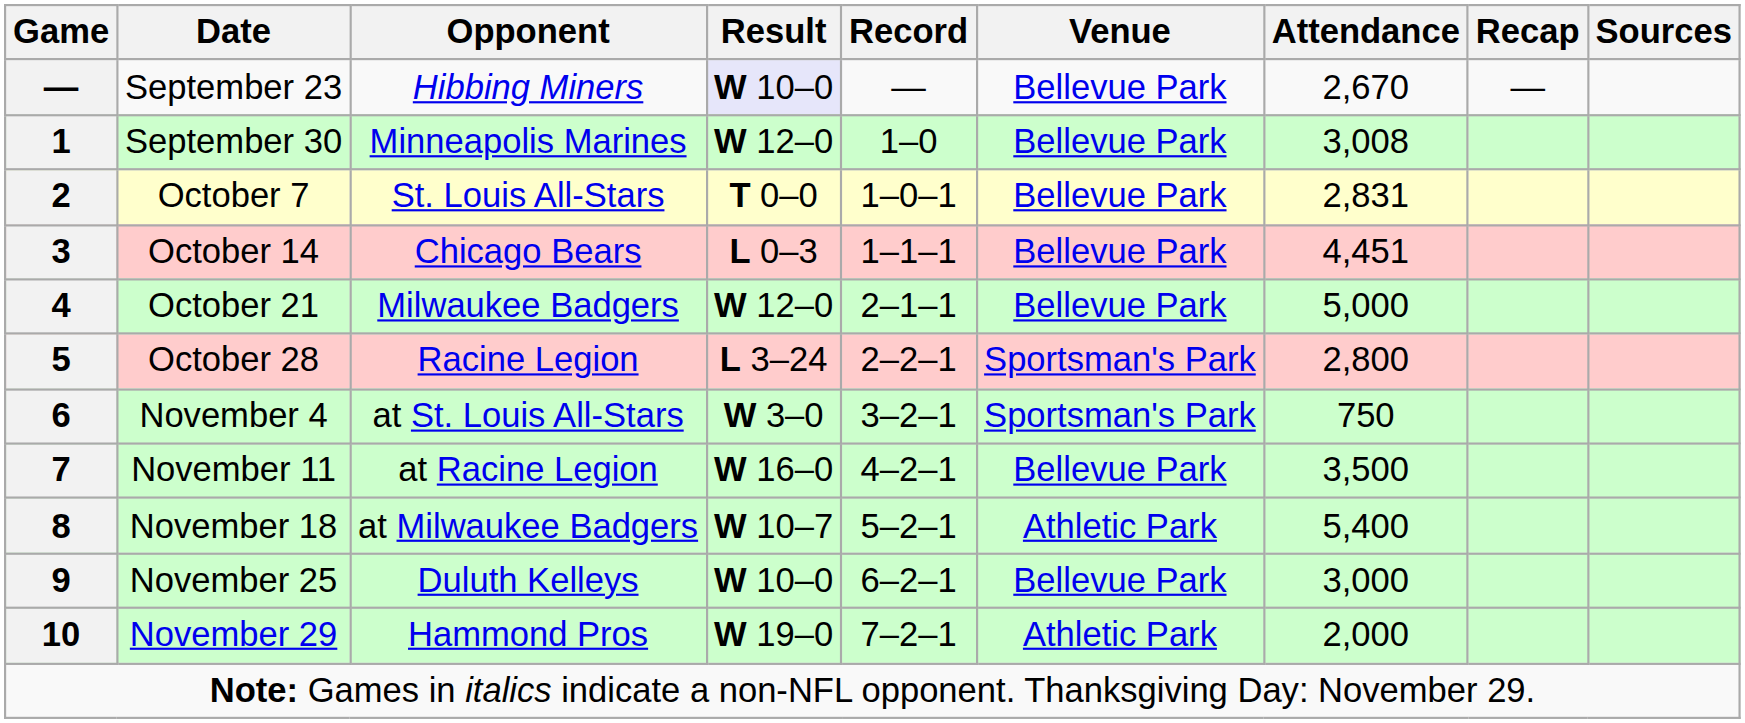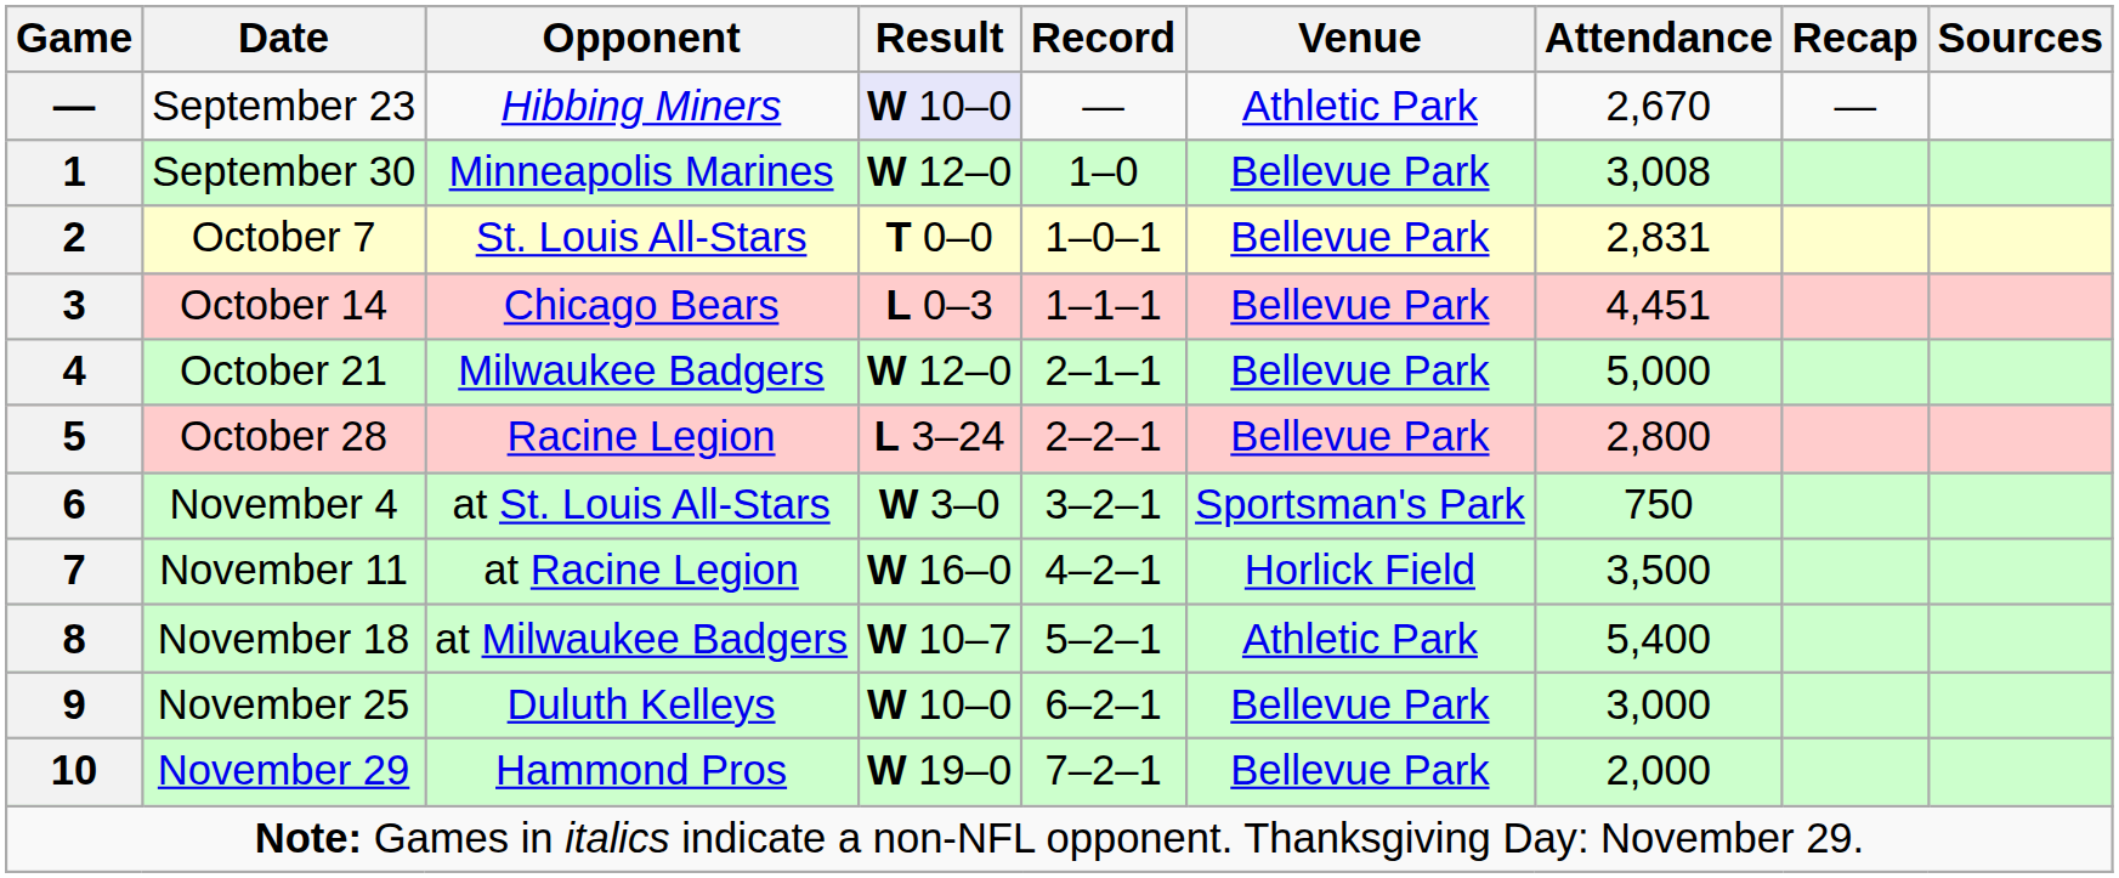September 23 | Venue: Bellevue Park -> Athletic Park
October 28 | Venue: Sportsman's Park -> Bellevue Park
November 11 | Venue: Bellevue Park -> Horlick Field
November 29 | Venue: Athletic Park -> Bellevue Park
